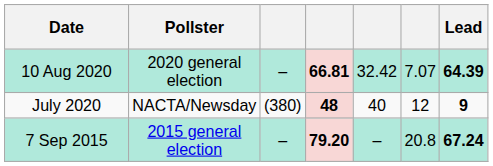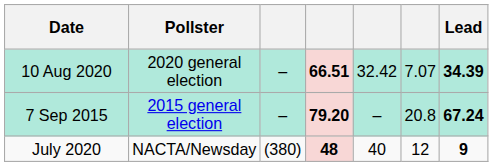10 Aug 2020 | column 4: 66.81 -> 66.51
10 Aug 2020 | Lead: 64.39 -> 34.39
rows swapped: July 2020 <-> 7 Sep 2015
